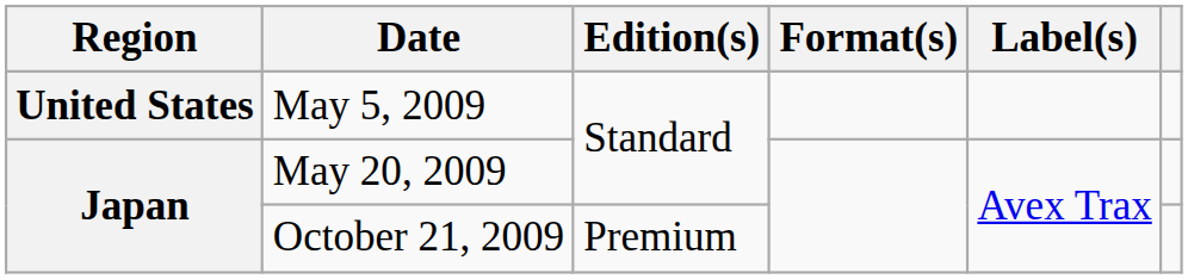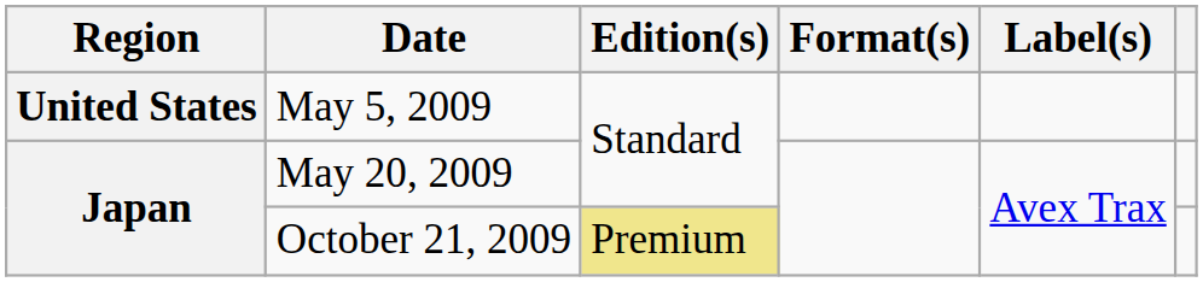October 21, 2009 | Edition(s): no background -> khaki background
